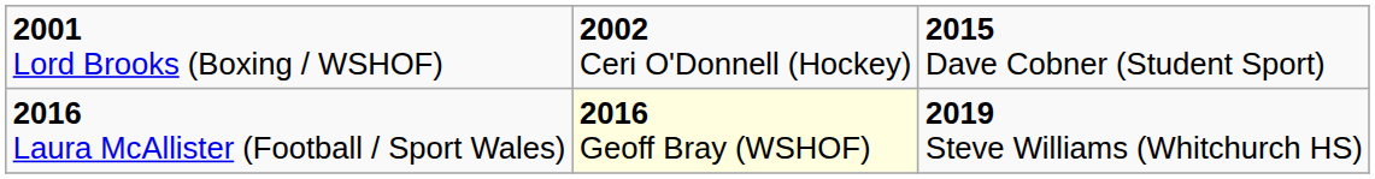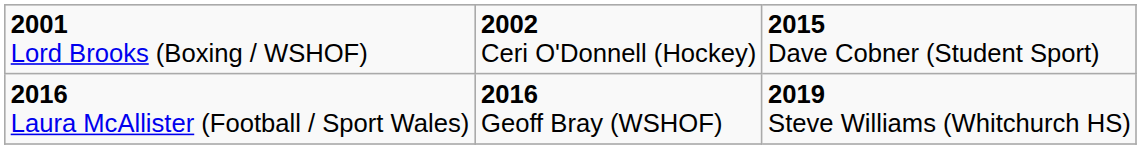2016 Laura McAllister (Football / Sport Wales) | column 2: lightyellow background -> no background
